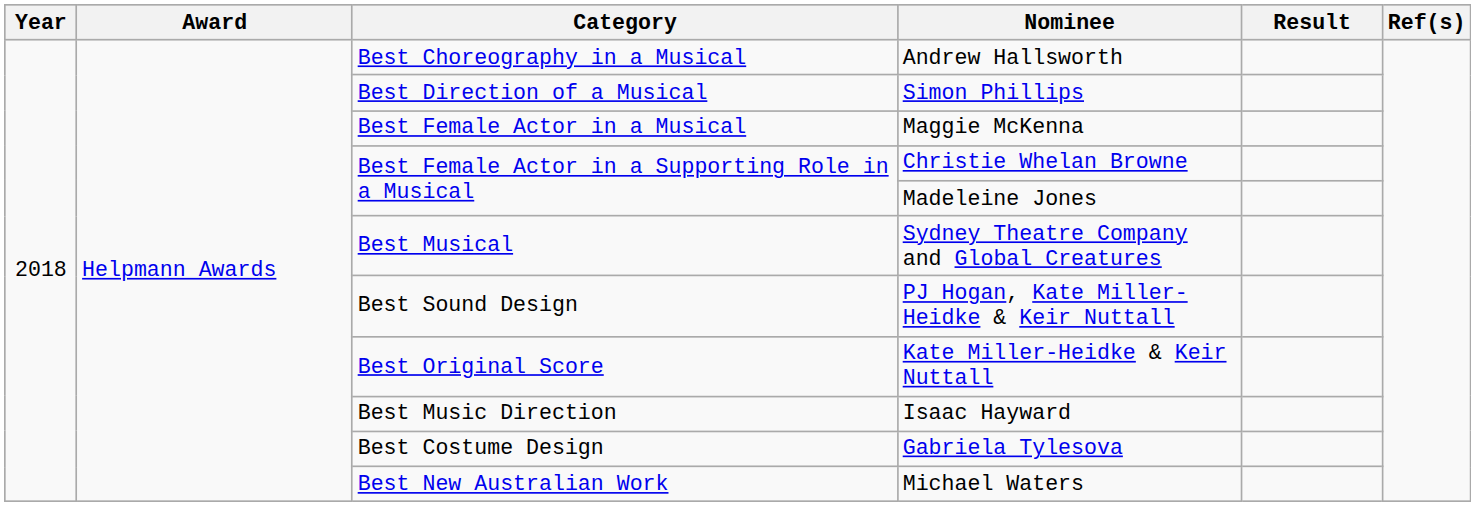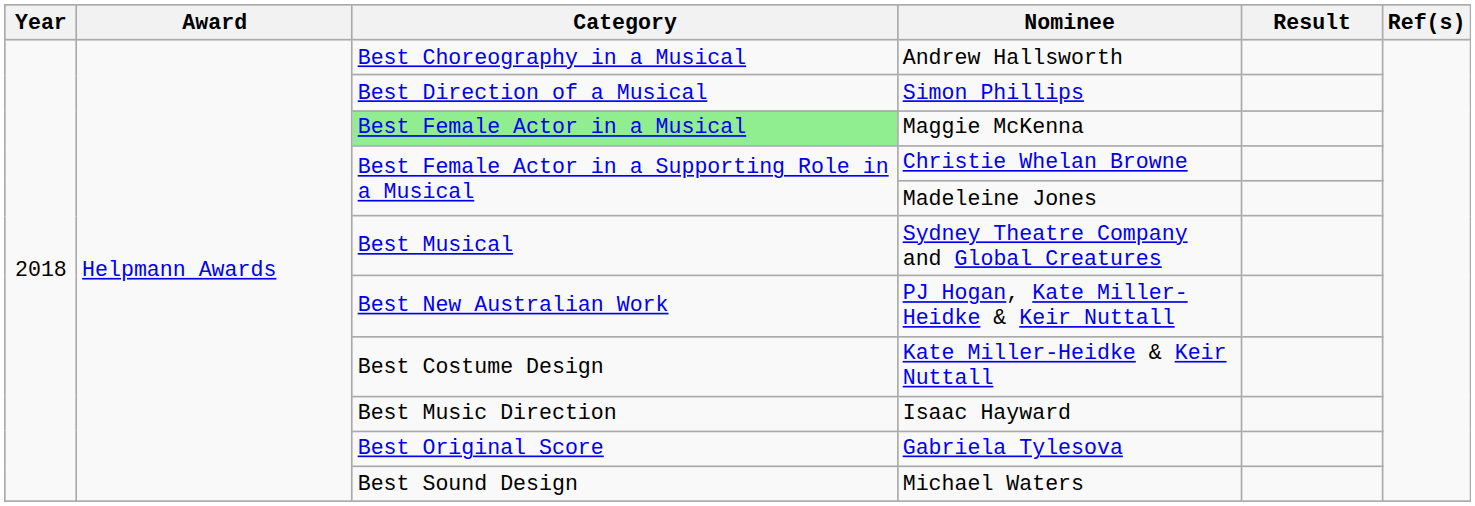Maggie McKenna | Category: no background -> lightgreen background
PJ Hogan, Kate Miller-Heidke & Keir Nuttall | Category: Best Sound Design -> Best New Australian Work
Kate Miller-Heidke & Keir Nuttall | Category: Best Original Score -> Best Costume Design
Gabriela Tylesova | Category: Best Costume Design -> Best Original Score
Michael Waters | Category: Best New Australian Work -> Best Sound Design
